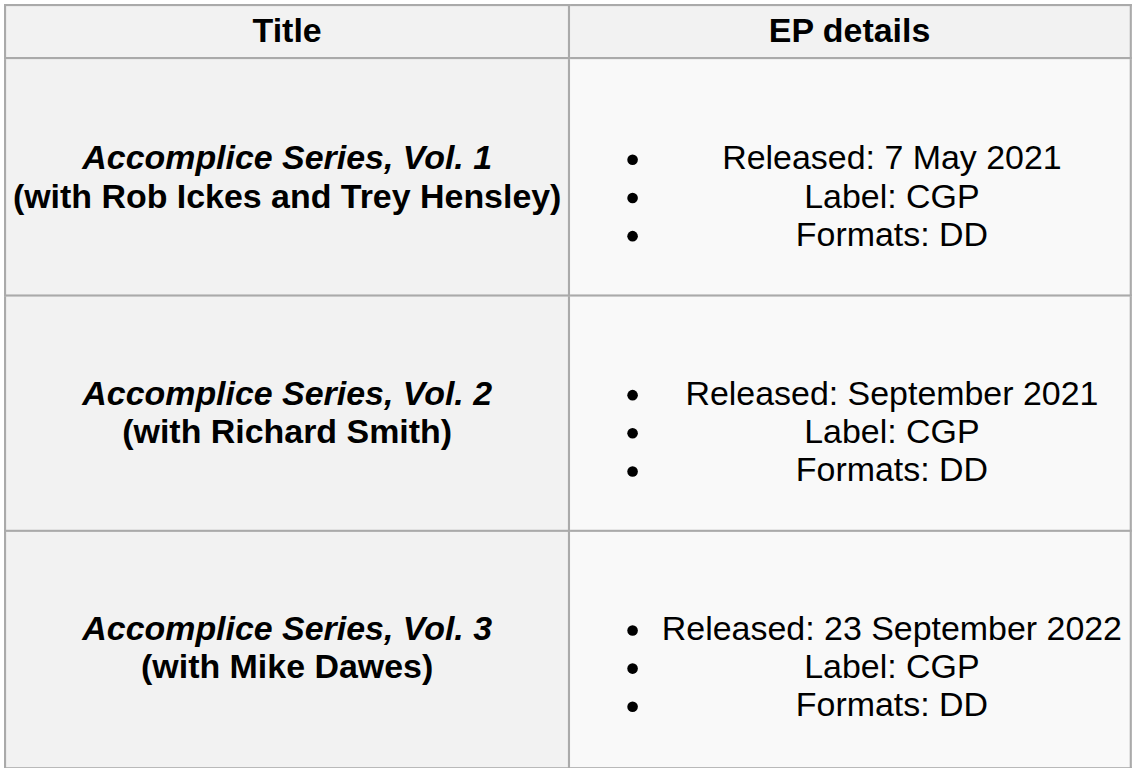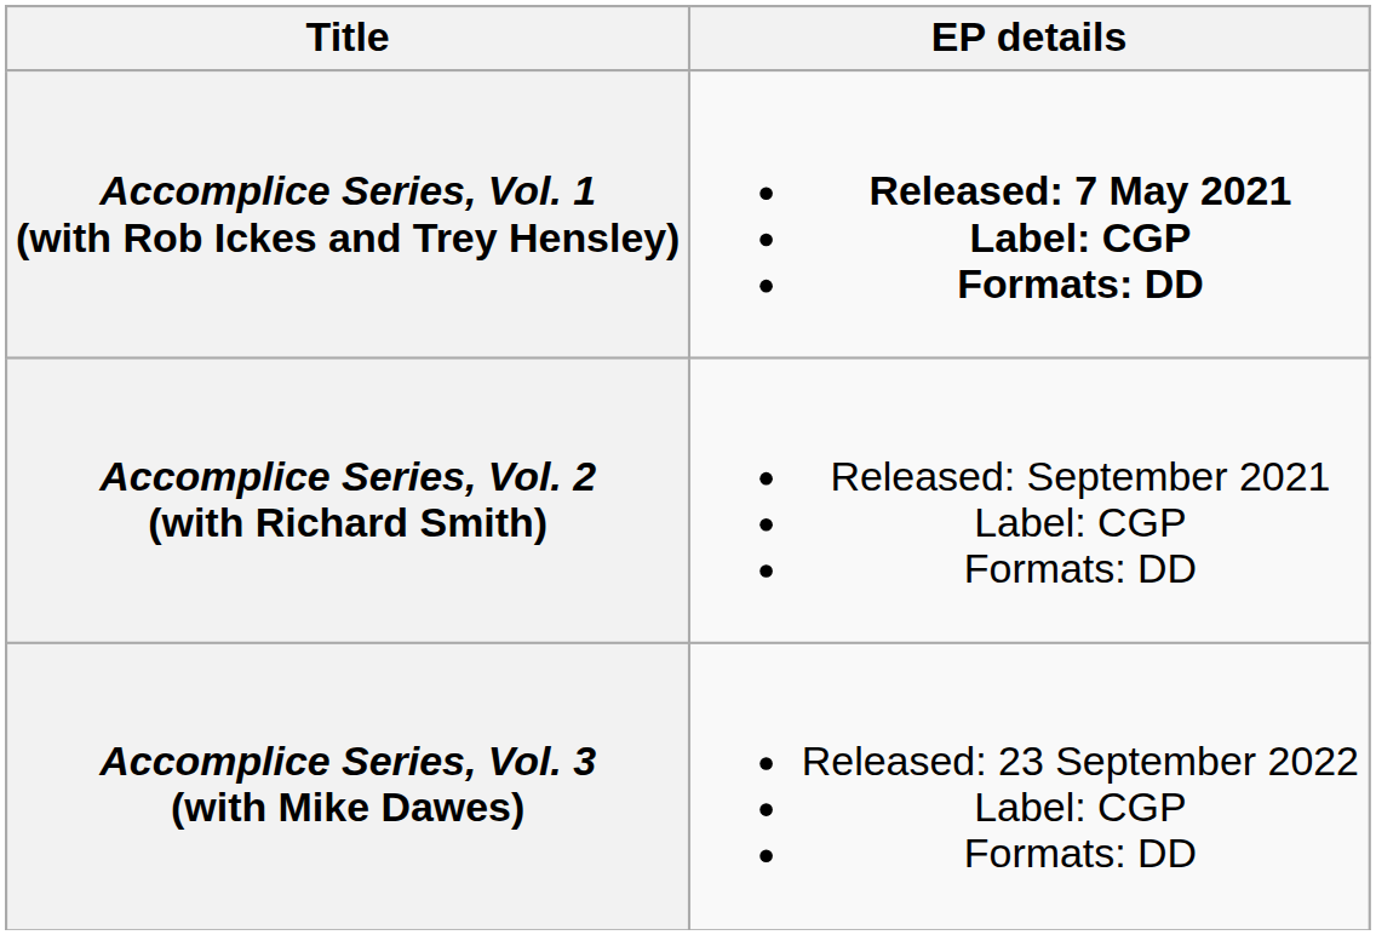Accomplice Series, Vol. 1 (with Rob Ickes and Trey Hensley) | EP details: normal -> bold
